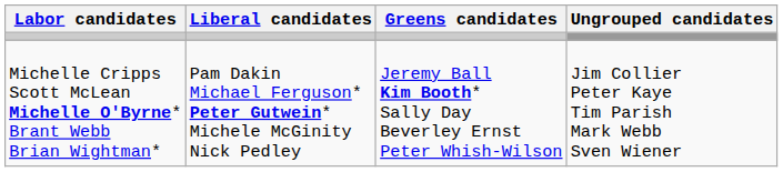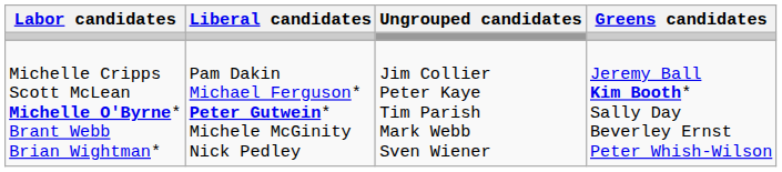columns swapped: Greens candidates <-> Ungrouped candidates
